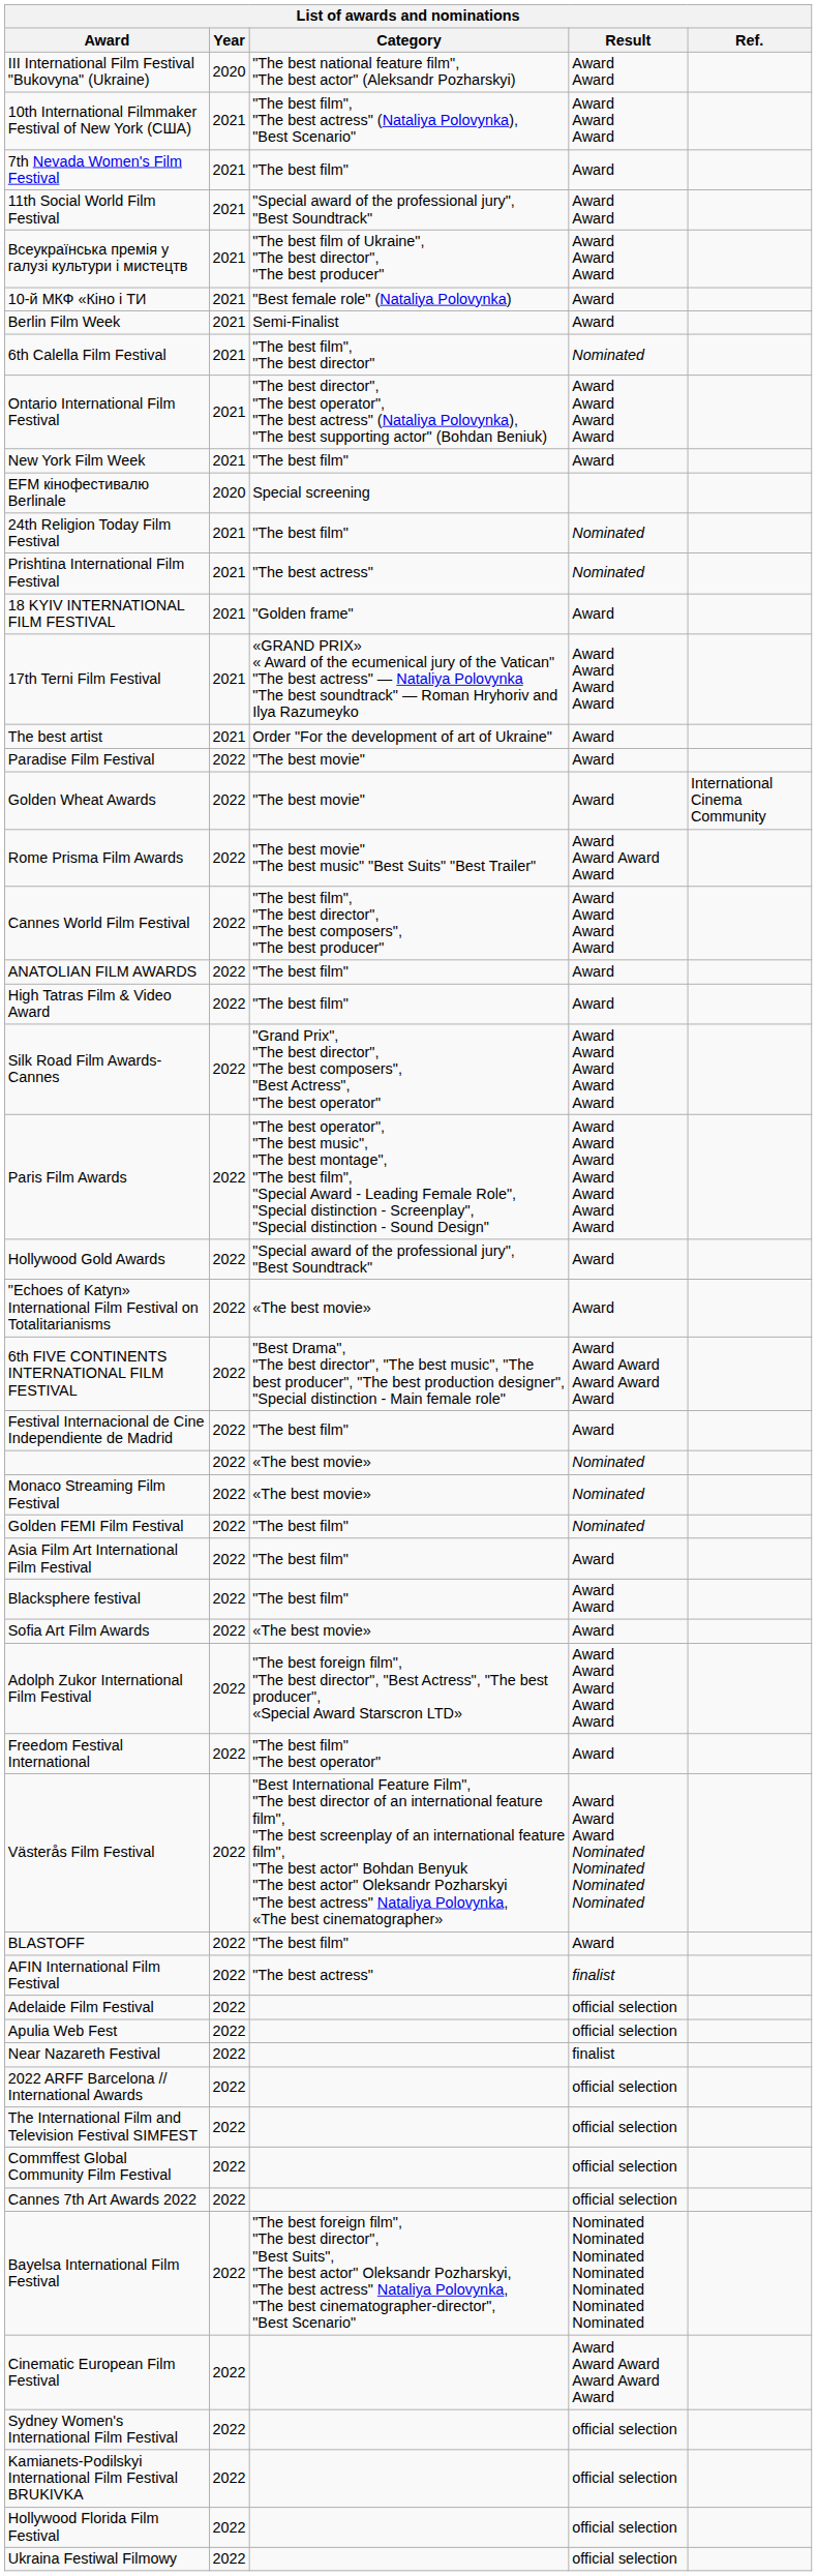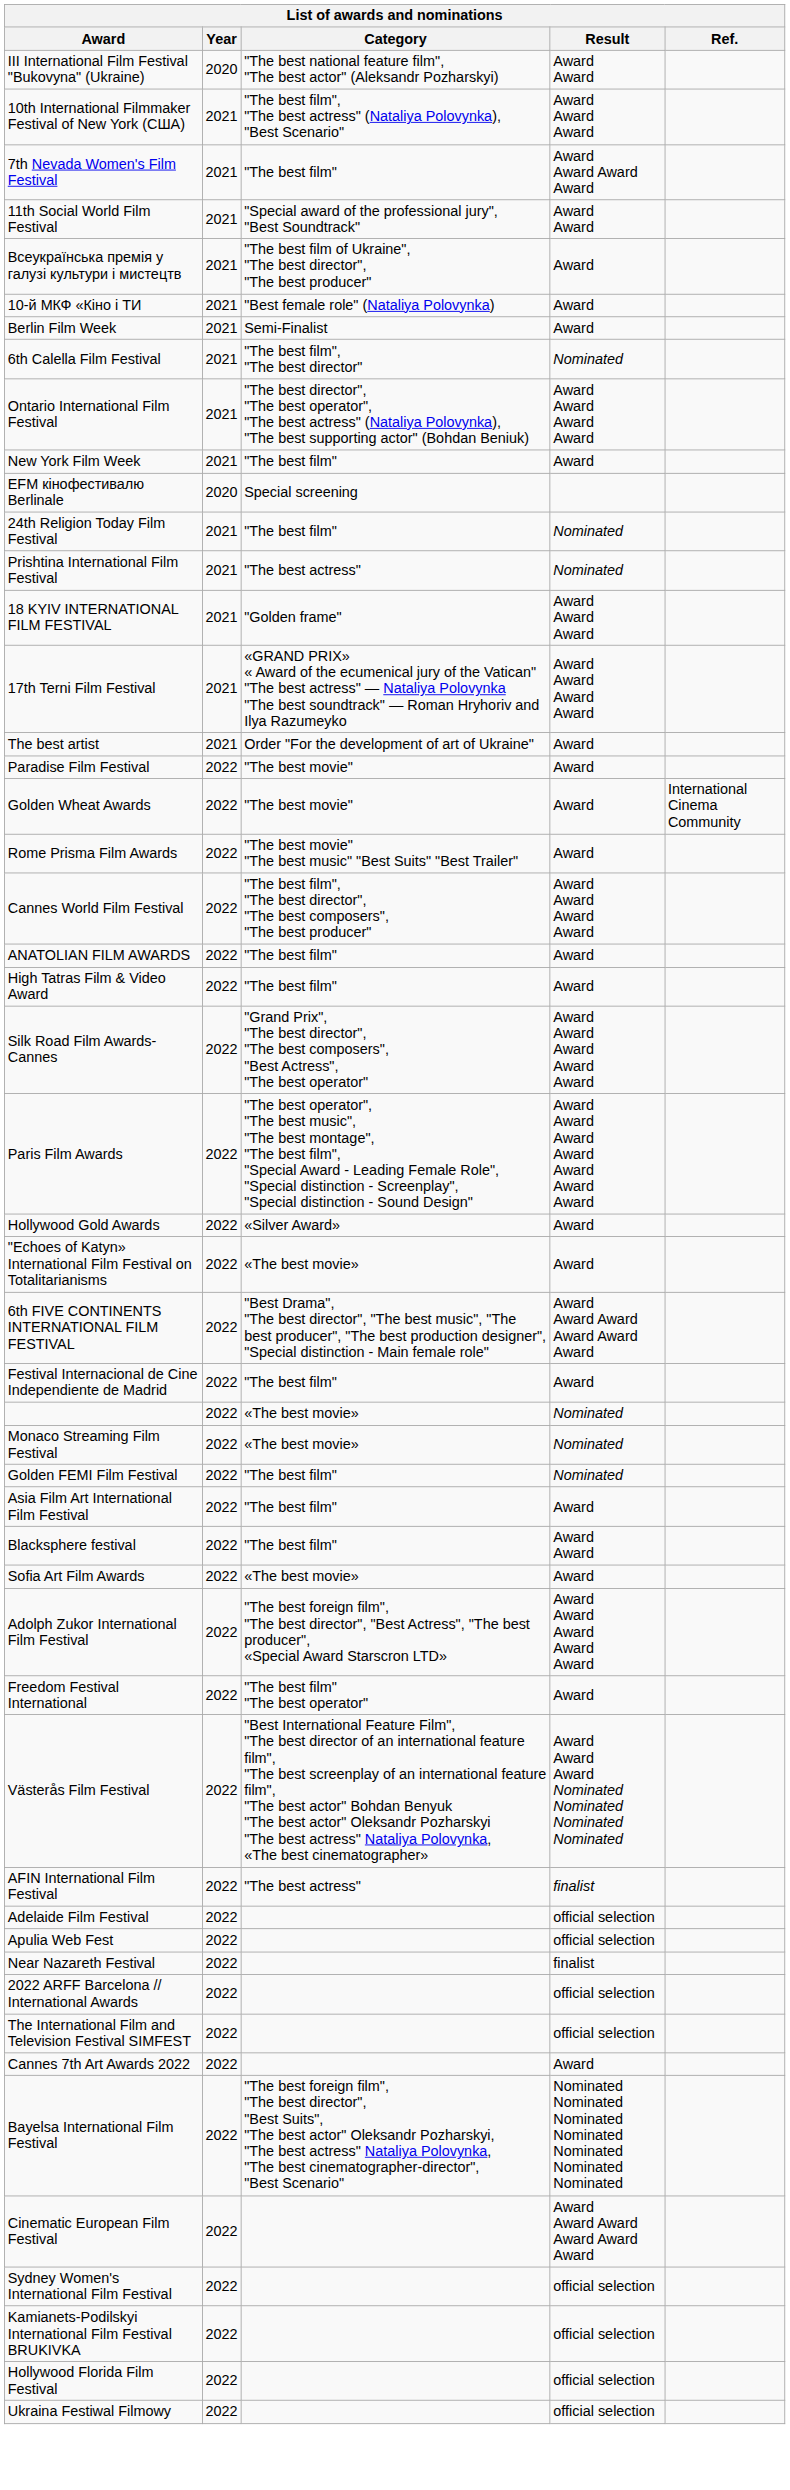7th Nevada Women's Film Festival | Result: Award -> Award Award Award Award
Всеукраїнська премія у галузі культури і мистецтв | Result: Award Award Award -> Award
18 KYIV INTERNATIONAL FILM FESTIVAL | Result: Award -> Award Award Award
Rome Prisma Film Awards | Result: Award Award Award Award -> Award
Hollywood Gold Awards | Category: "Special award of the professional jury", "Best Soundtrack" -> «Silver Award»
- row: BLASTOFF | 2022 | "The best film" | Award
- row: Commffest Global Community Film Festival | 2022 | official selection
Cannes 7th Art Awards 2022 | Result: official selection -> Award
